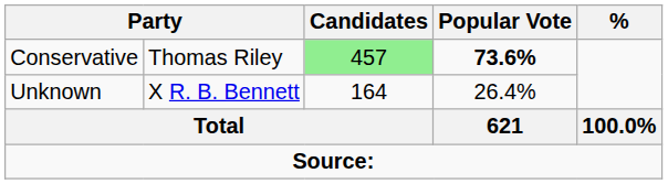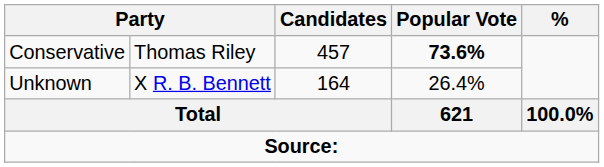Conservative | Candidates: lightgreen background -> no background
